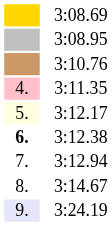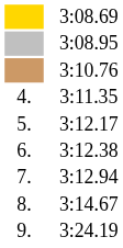3:11.35 | column 1: pink background -> no background
3:12.17 | column 1: lightyellow background -> no background
3:12.38 | column 1: bold -> normal
3:24.19 | column 1: lavender background -> no background
